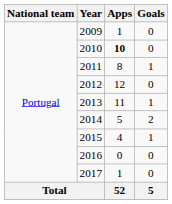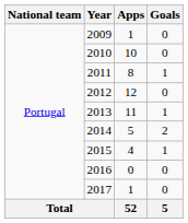2010 | Apps: bold -> normal
